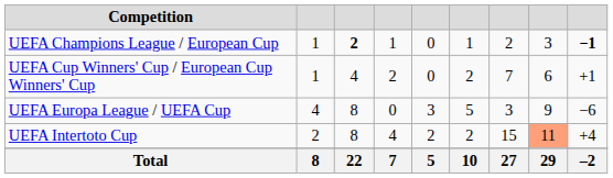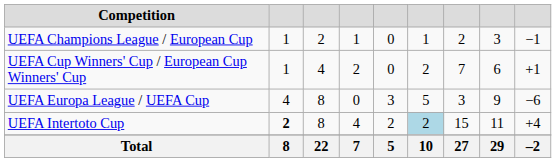UEFA Champions League / European Cup | column 3: bold -> normal
UEFA Champions League / European Cup | column 9: bold -> normal
UEFA Intertoto Cup | column 2: normal -> bold
UEFA Intertoto Cup | column 6: no background -> lightblue background
UEFA Intertoto Cup | column 8: lightsalmon background -> no background
